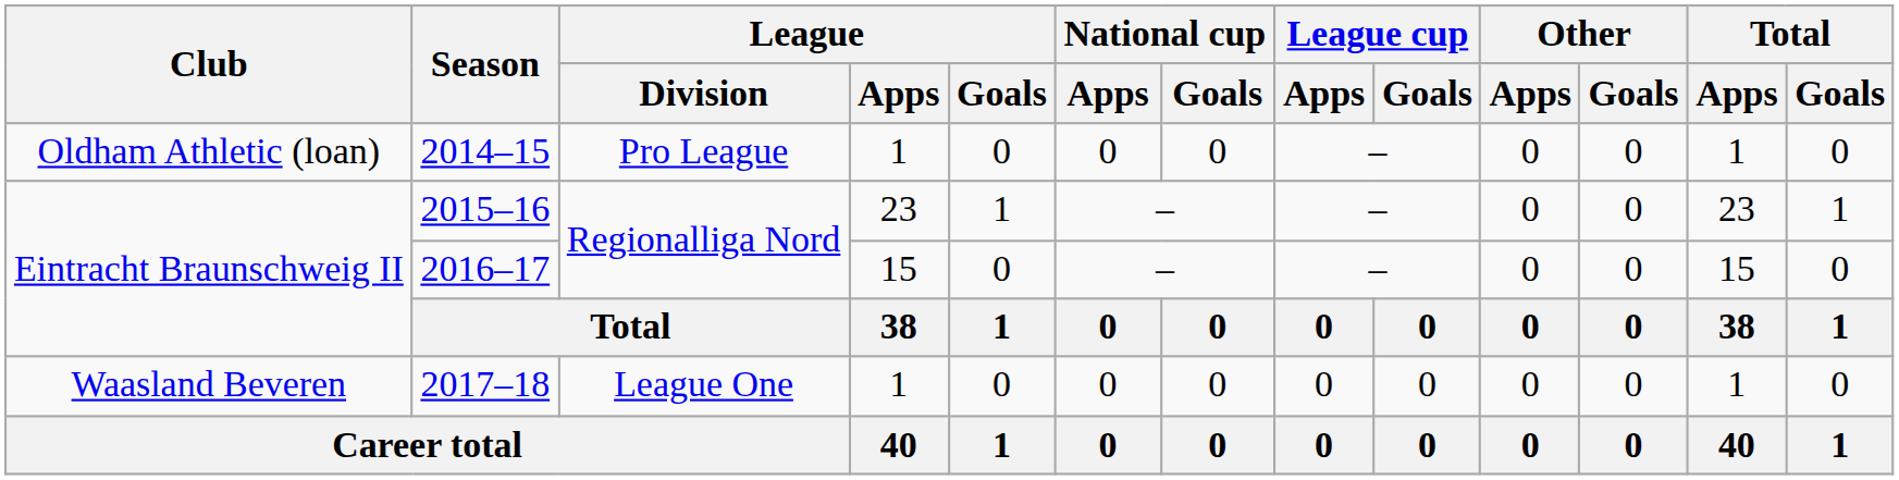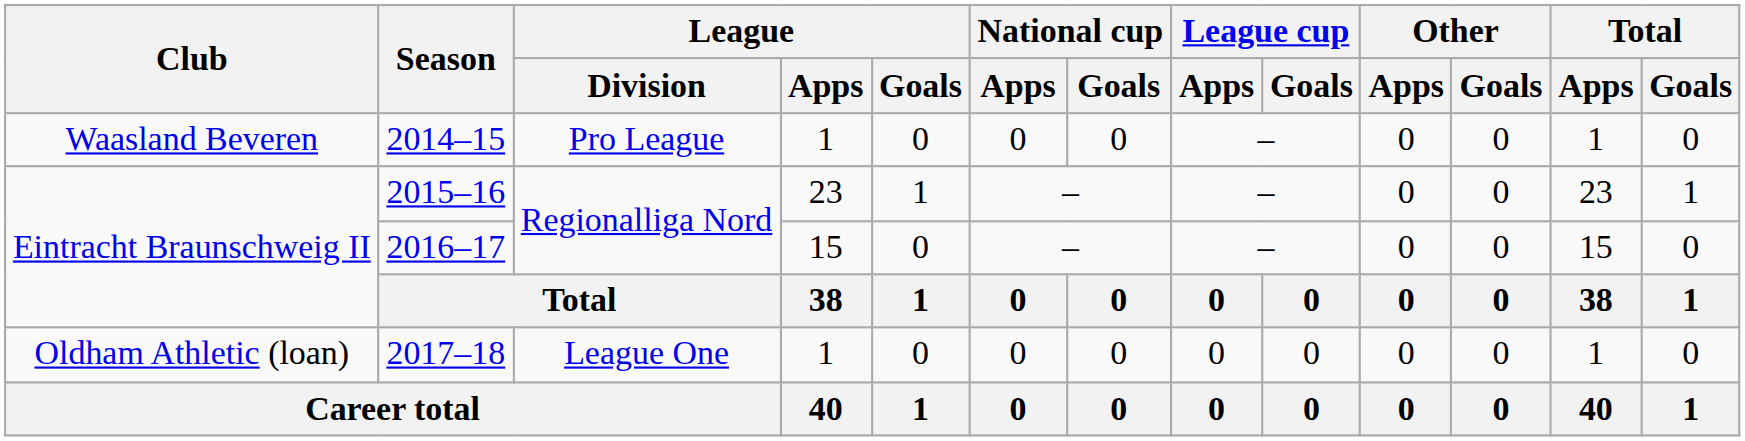2014–15 | Club: Oldham Athletic (loan) -> Waasland Beveren
2017–18 | Club: Waasland Beveren -> Oldham Athletic (loan)
